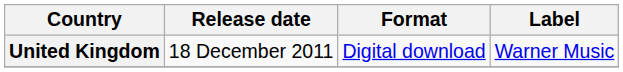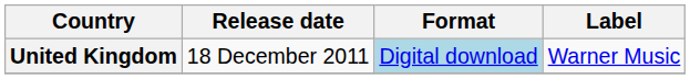United Kingdom | Format: no background -> lightblue background
